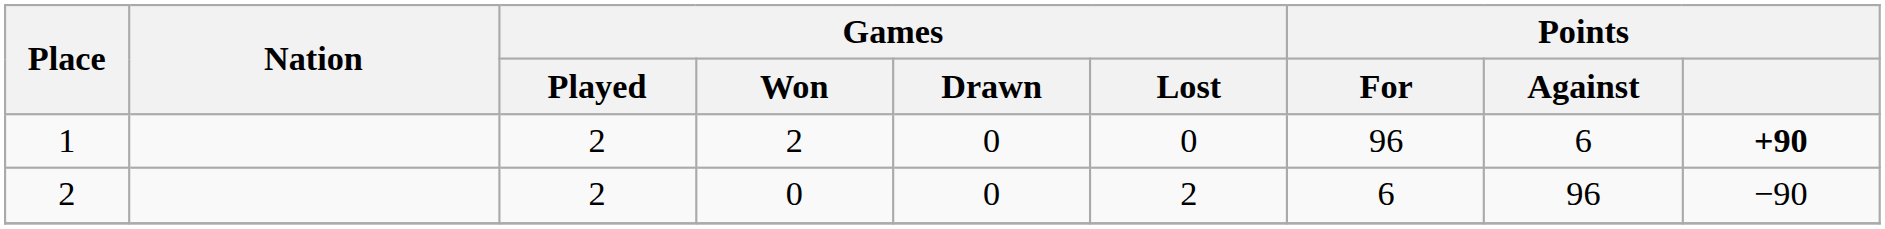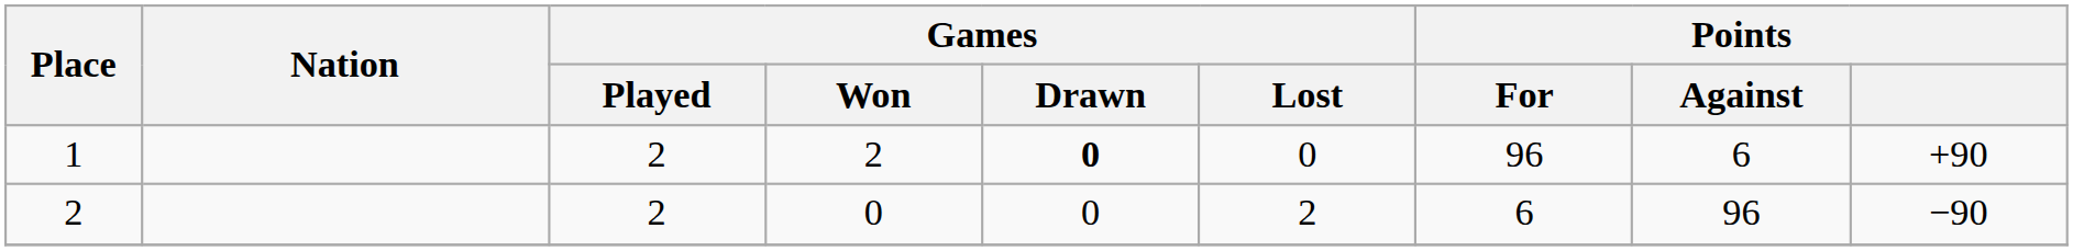1 | Games / Drawn: normal -> bold
1 | Points: bold -> normal
